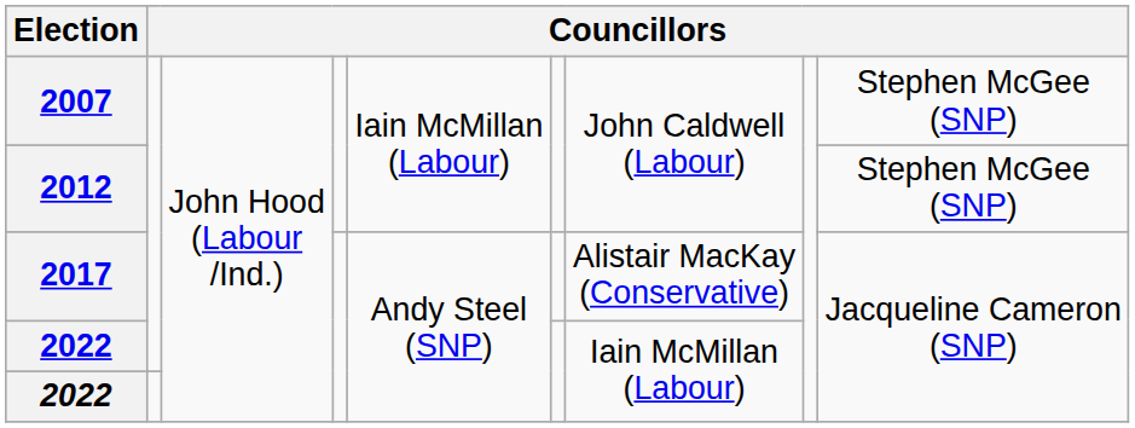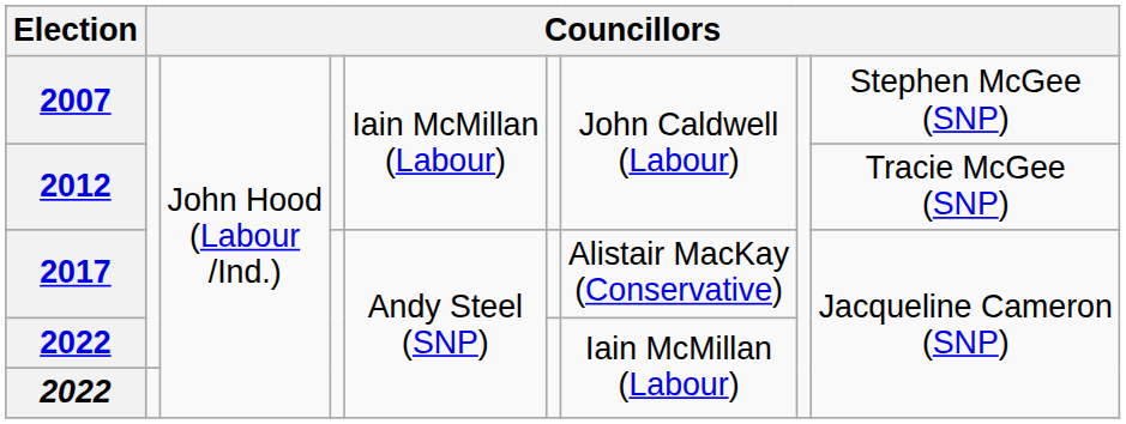2012 | column 9: Stephen McGee (SNP) -> Tracie McGee (SNP)
